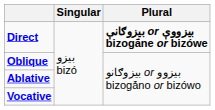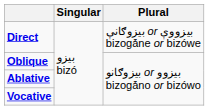Direct | Plural: bold -> normal
